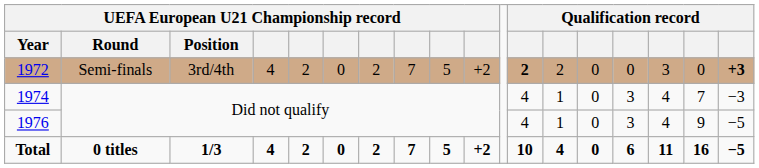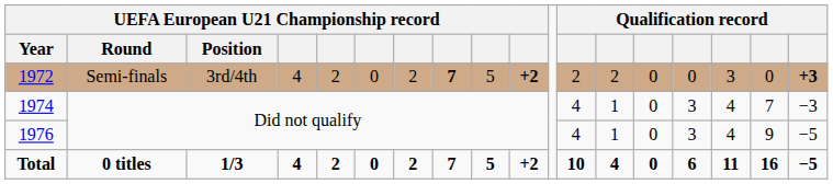1972 | column 8: normal -> bold
1972 | column 10: normal -> bold
1972 | column 12: bold -> normal
